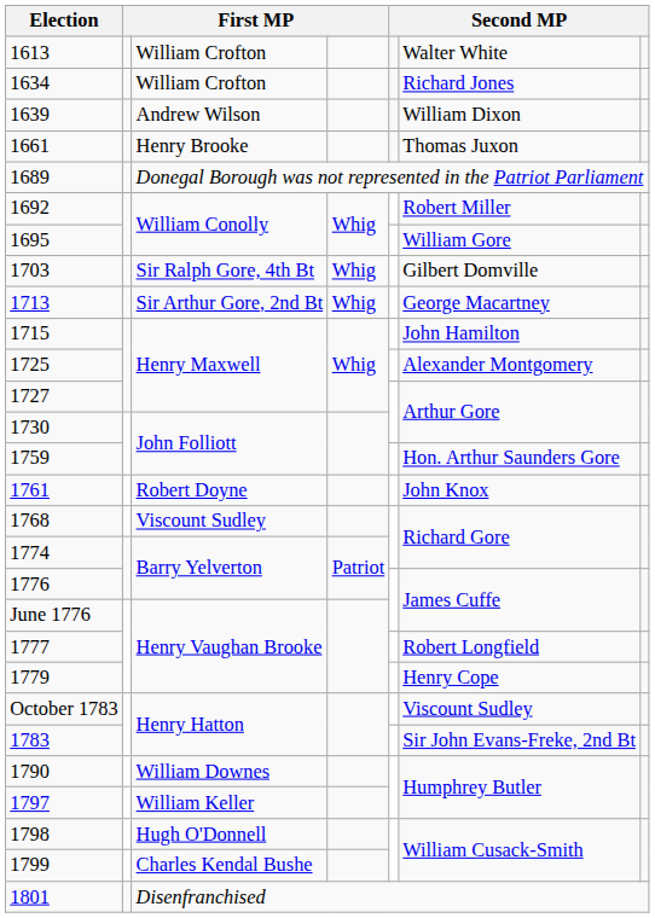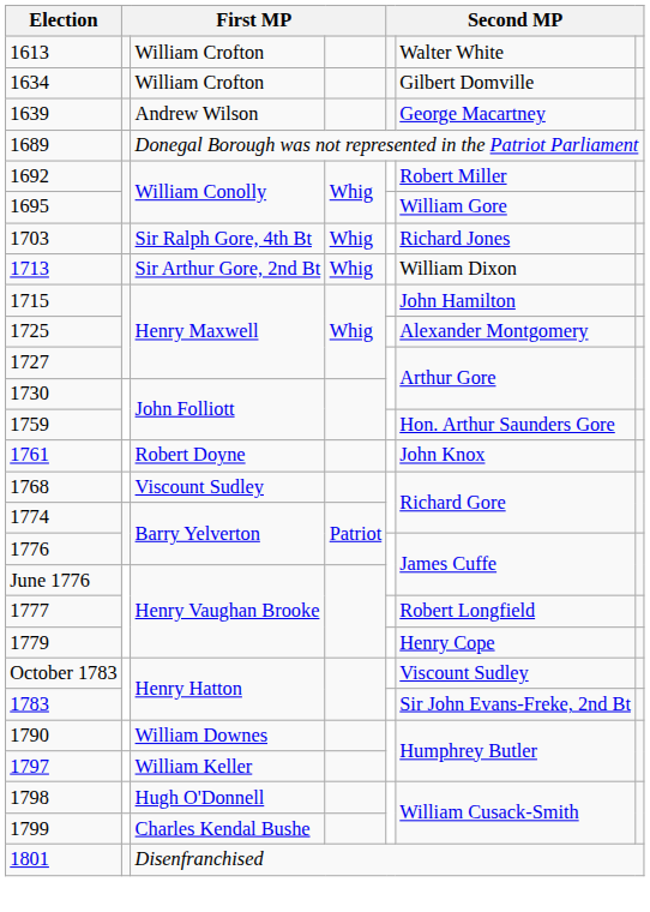1634 | column 6: Richard Jones -> Gilbert Domville
1639 | column 6: William Dixon -> George Macartney
- row: 1661 | Henry Brooke | Thomas Juxon
1703 | column 6: Gilbert Domville -> Richard Jones
1713 | column 6: George Macartney -> William Dixon
